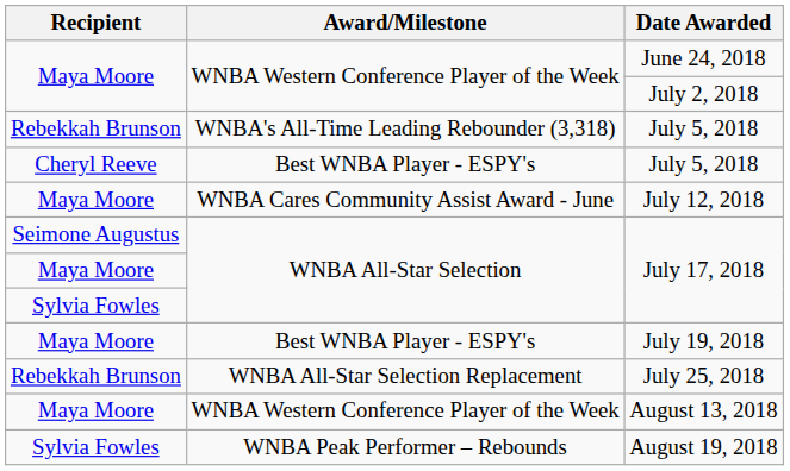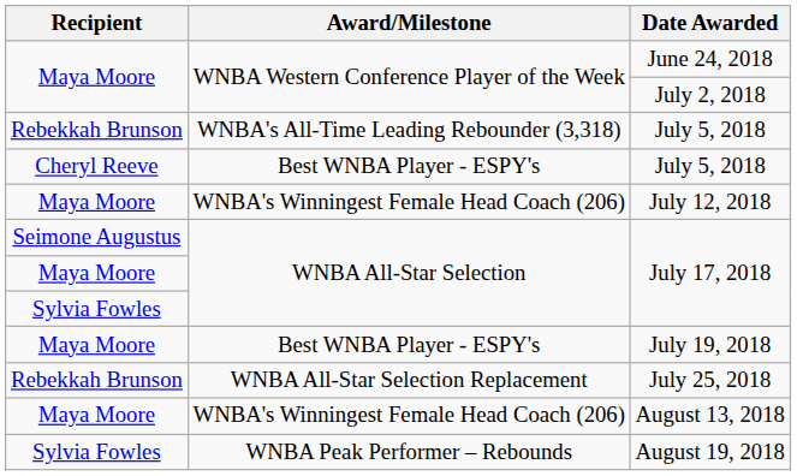July 12, 2018 | Award/Milestone: WNBA Cares Community Assist Award - June -> WNBA's Winningest Female Head Coach (206)
August 13, 2018 | Award/Milestone: WNBA Western Conference Player of the Week -> WNBA's Winningest Female Head Coach (206)
